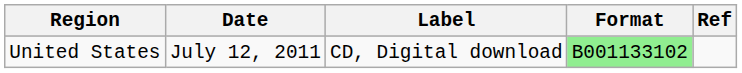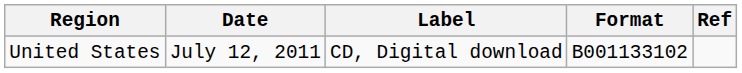United States | Format: lightgreen background -> no background
